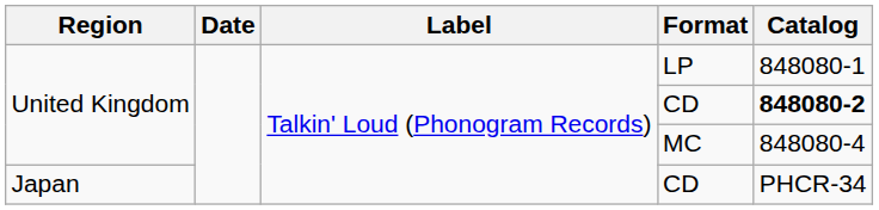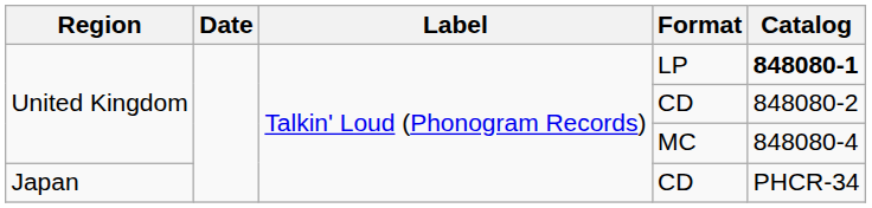LP | Catalog: normal -> bold
United Kingdom / CD | Catalog: bold -> normal
